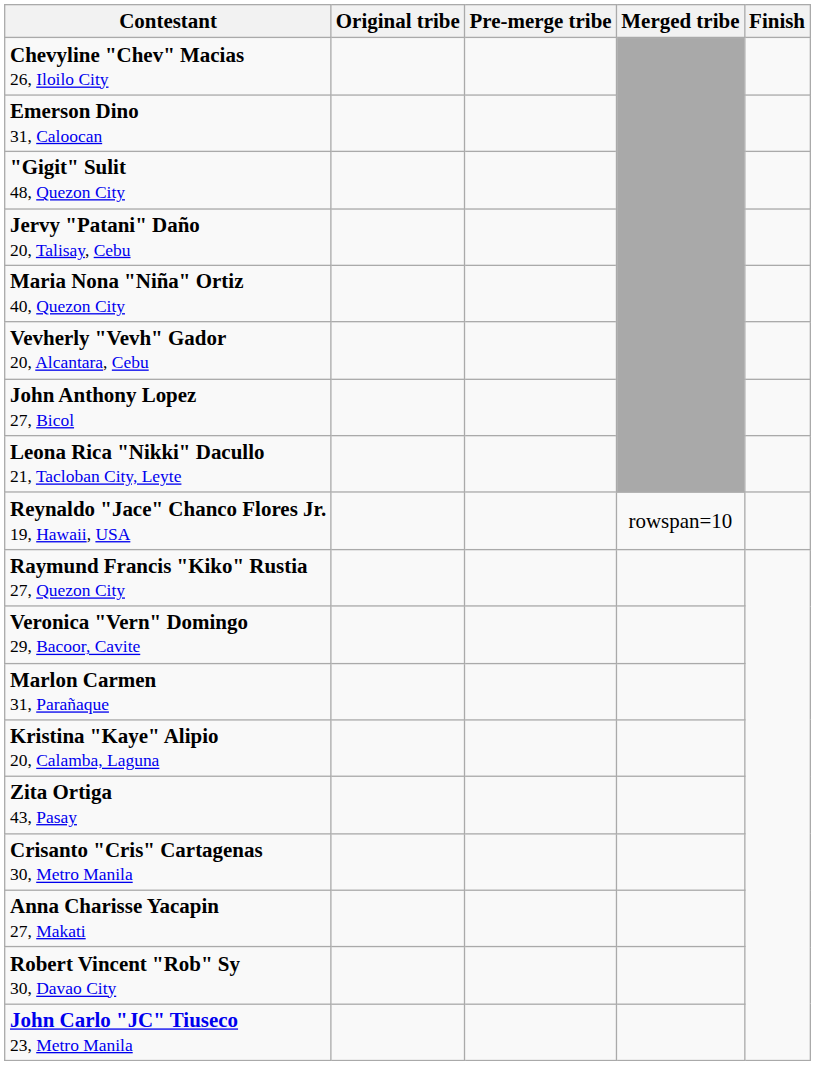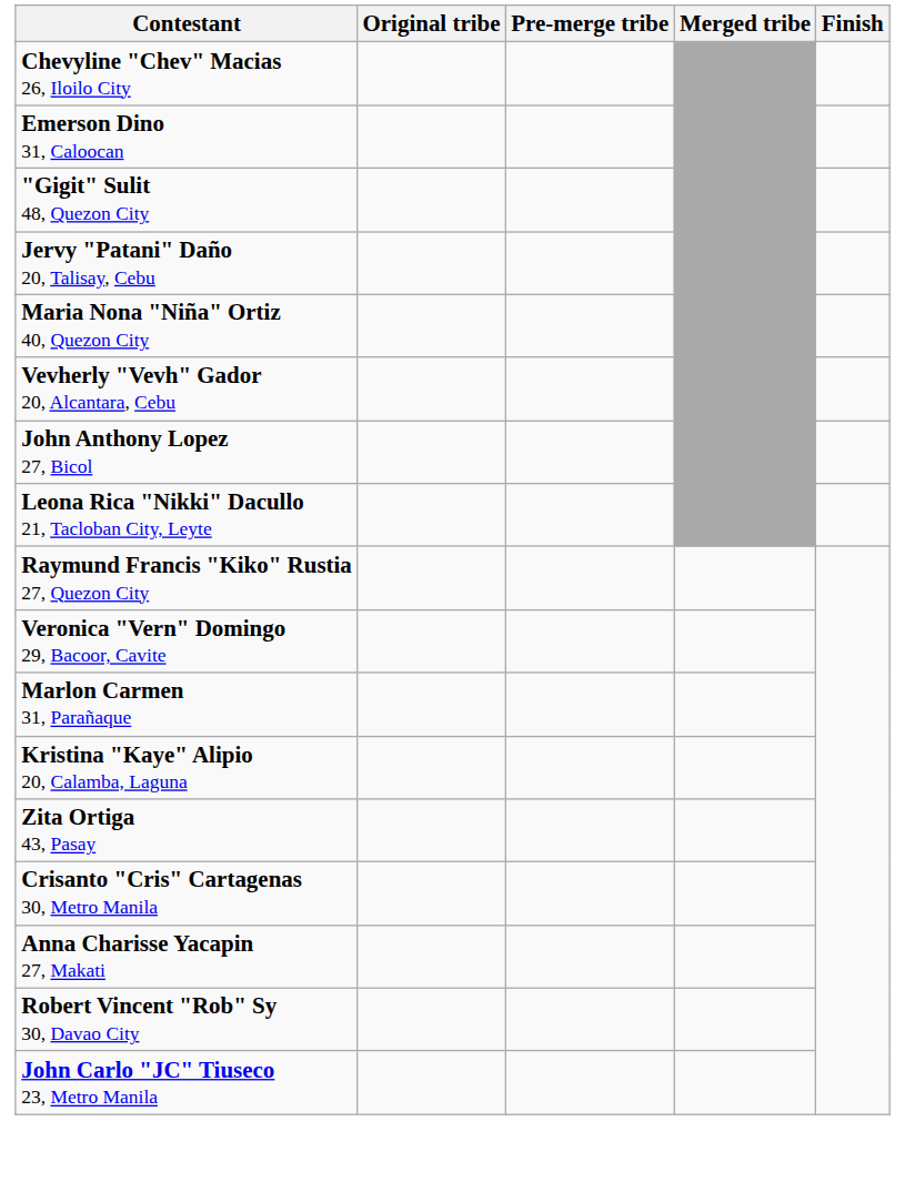- row: Reynaldo "Jace" Chanco Flores Jr. 19, Hawaii, USA | rowspan=10
